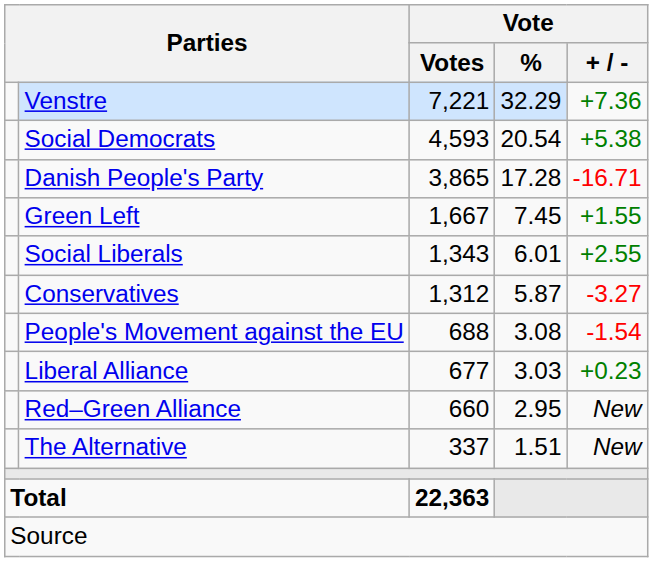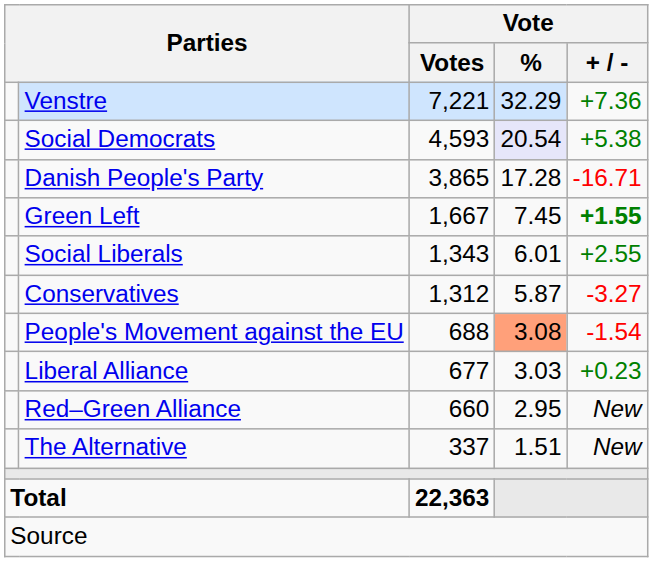Social Democrats | Vote / %: no background -> lavender background
Green Left | Vote / + / -: normal -> bold
People's Movement against the EU | Vote / %: no background -> lightsalmon background
